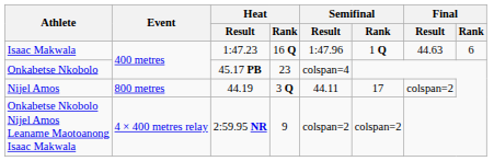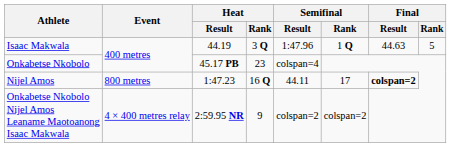Isaac Makwala | Heat / Result: 1:47.23 -> 44.19
Isaac Makwala | Heat / Rank: 16 Q -> 3 Q
Isaac Makwala | Final / Rank: 6 -> 5
Nijel Amos | Heat / Result: 44.19 -> 1:47.23
Nijel Amos | Heat / Rank: 3 Q -> 16 Q
Nijel Amos | Final / Result: normal -> bold
